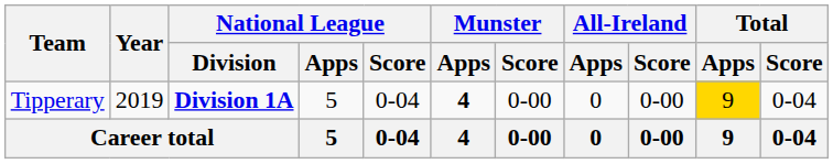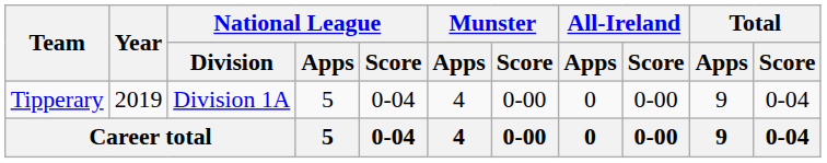Tipperary | National League / Division: bold -> normal
Tipperary | Munster / Apps: bold -> normal
Tipperary | Total / Apps: gold background -> no background
